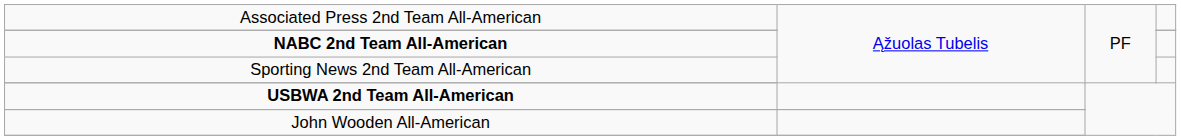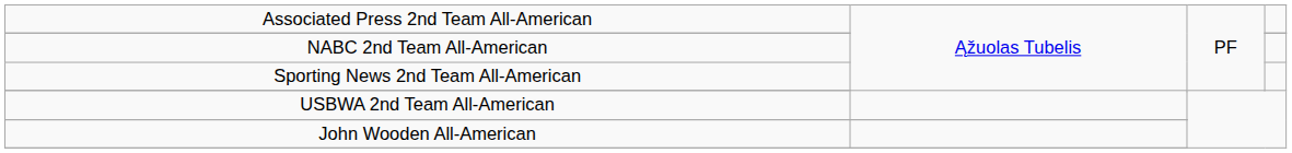row 2 | column 1: bold -> normal
row 4 | column 1: bold -> normal
